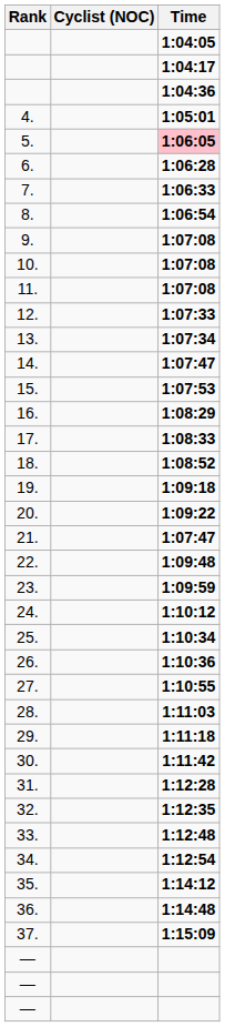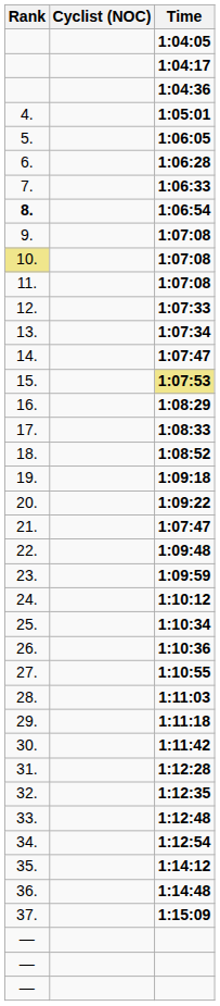5. | Time: pink background -> no background
8. | Rank: normal -> bold
10. | Rank: no background -> khaki background
15. | Time: no background -> khaki background
